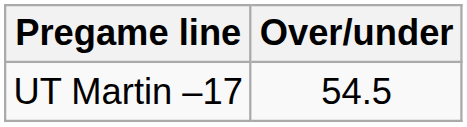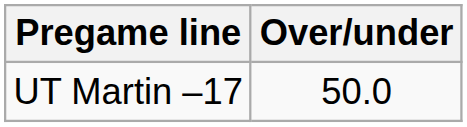UT Martin –17 | Over/under: 54.5 -> 50.0
